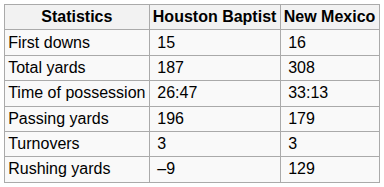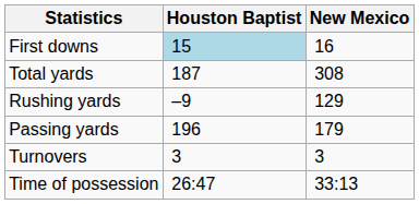First downs | Houston Baptist: no background -> lightblue background
rows swapped: Rushing yards <-> Time of possession
